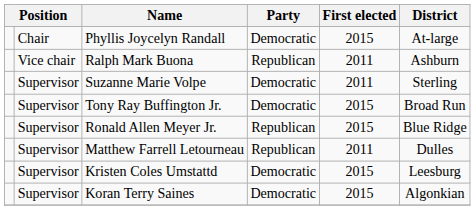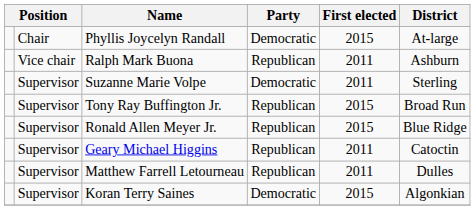Tony Ray Buffington Jr. | Party: Democratic -> Republican
+ row: Supervisor | Geary Michael Higgins | Republican | 2011 | Catoctin
- row: Supervisor | Kristen Coles Umstattd | Democratic | 2015 | Leesburg
